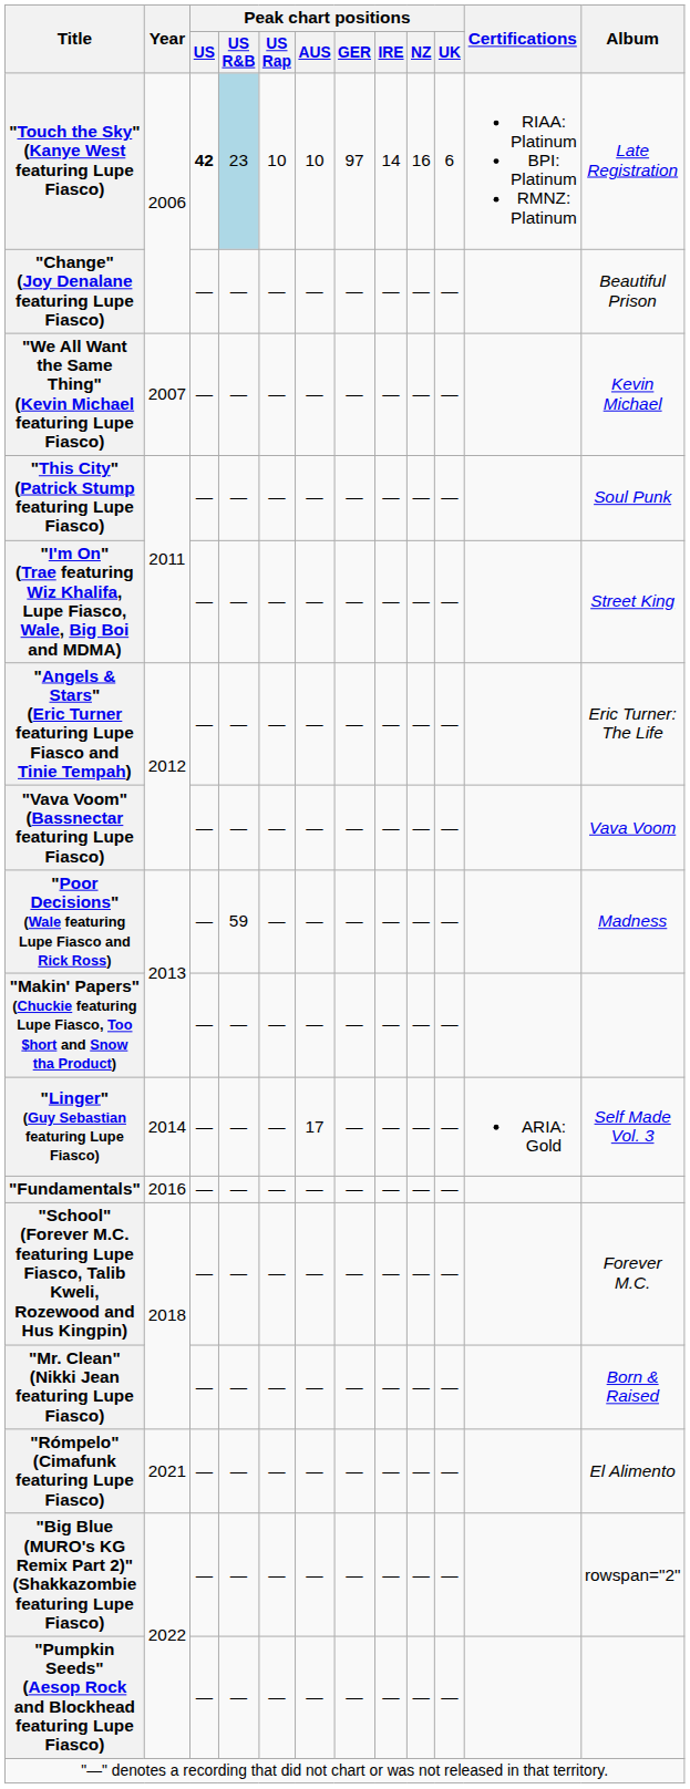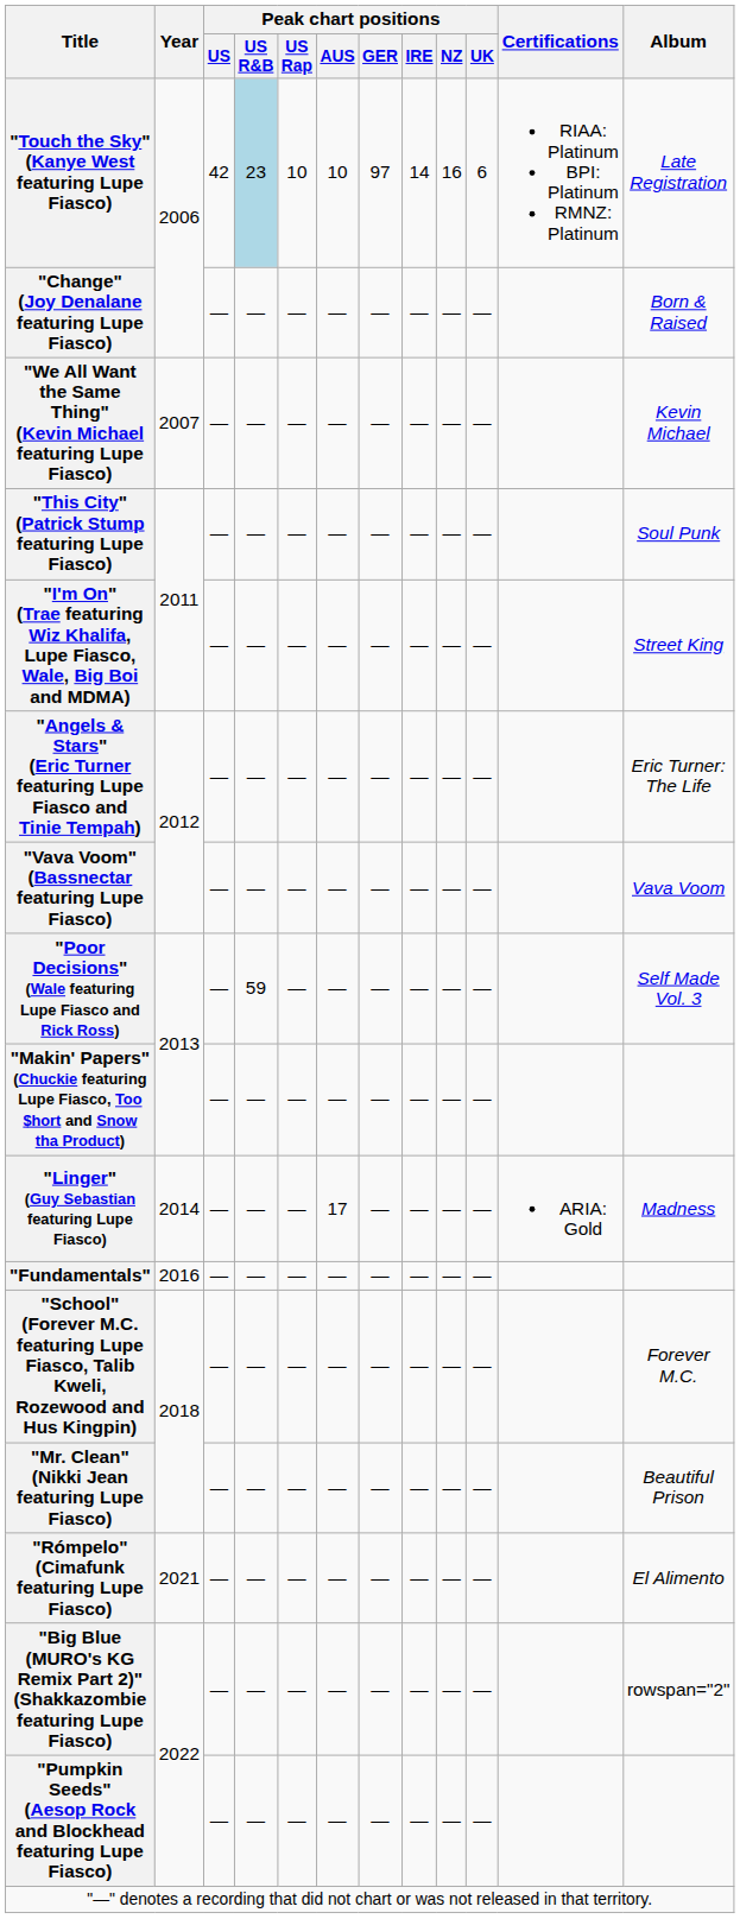"Touch the Sky" (Kanye West featuring Lupe Fiasco) | Peak chart positions / US: bold -> normal
"Change" (Joy Denalane featuring Lupe Fiasco) | Album: Beautiful Prison -> Born & Raised
"Poor Decisions" (Wale featuring Lupe Fiasco and Rick Ross) | Album: Madness -> Self Made Vol. 3
"Linger" (Guy Sebastian featuring Lupe Fiasco) | Album: Self Made Vol. 3 -> Madness
"Mr. Clean" (Nikki Jean featuring Lupe Fiasco) | Album: Born & Raised -> Beautiful Prison
